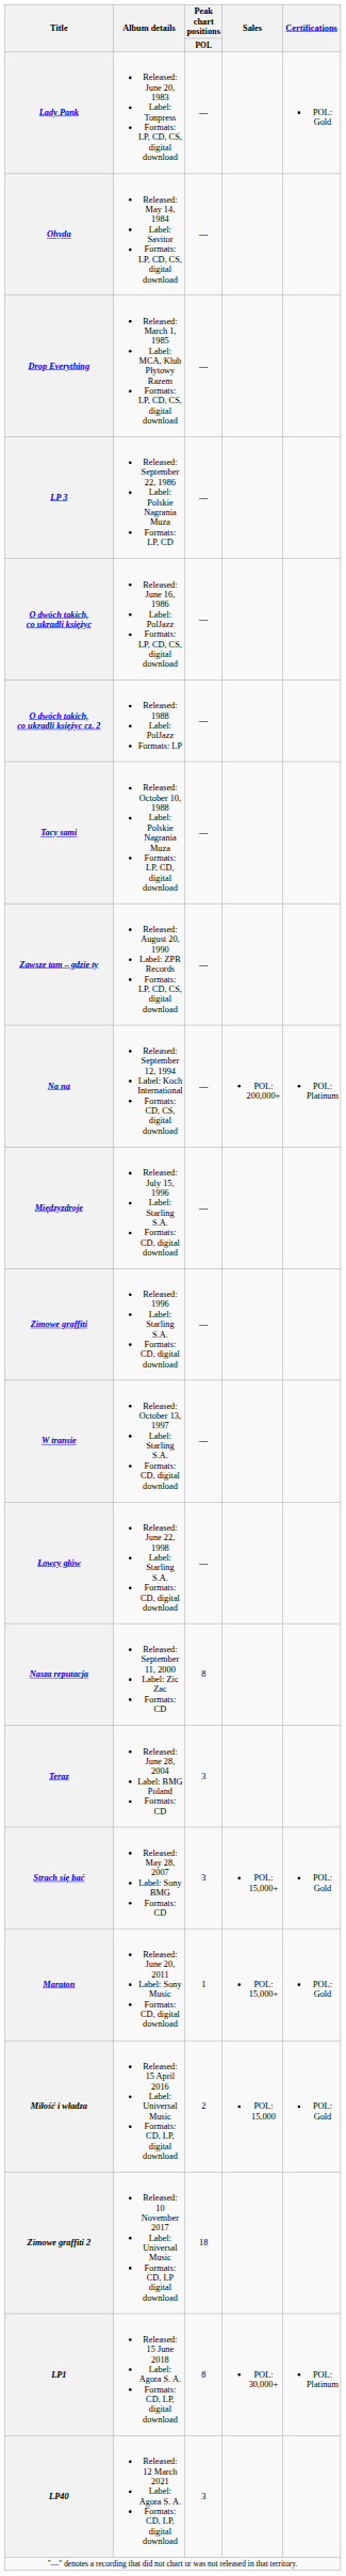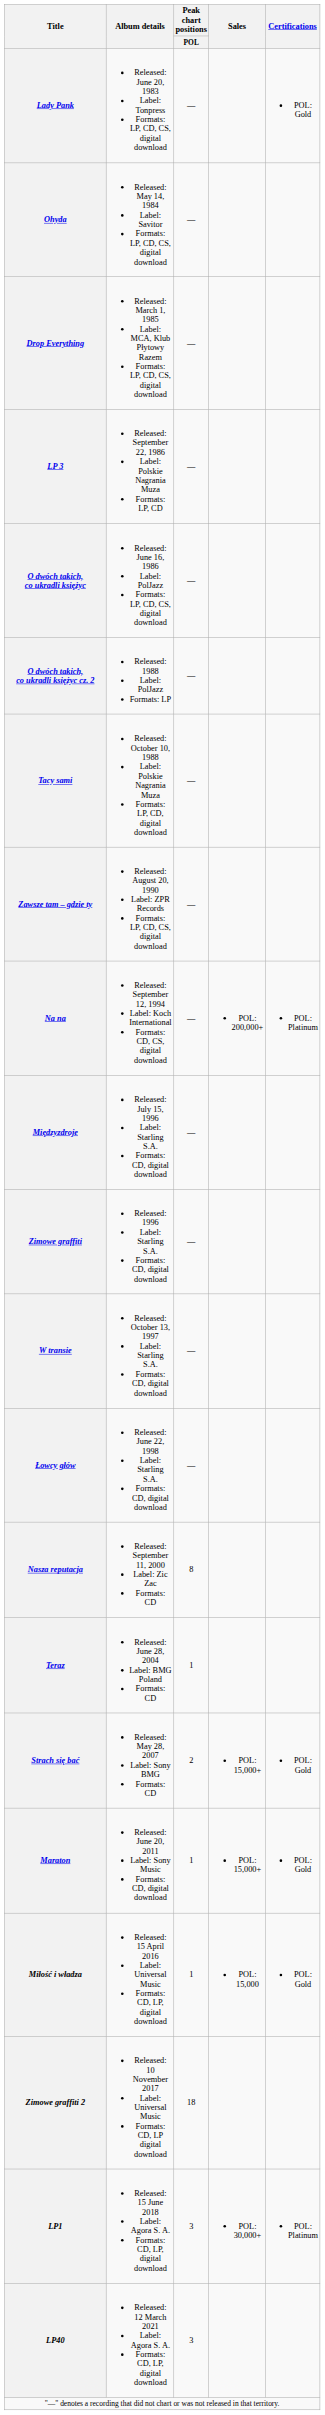Teraz | Peak chart positions / POL: 3 -> 1
Strach się bać | Peak chart positions / POL: 3 -> 2
Miłość i władza | Peak chart positions / POL: 2 -> 1
LP1 | Peak chart positions / POL: 8 -> 3
